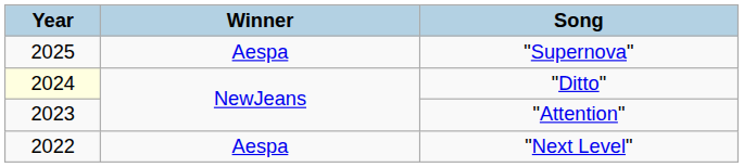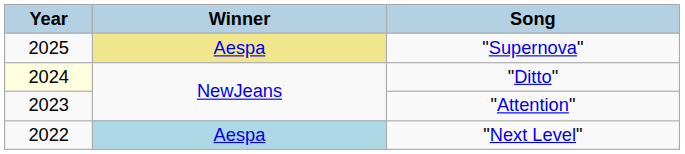"Supernova" | Winner: no background -> khaki background
"Next Level" | Winner: no background -> lightblue background
